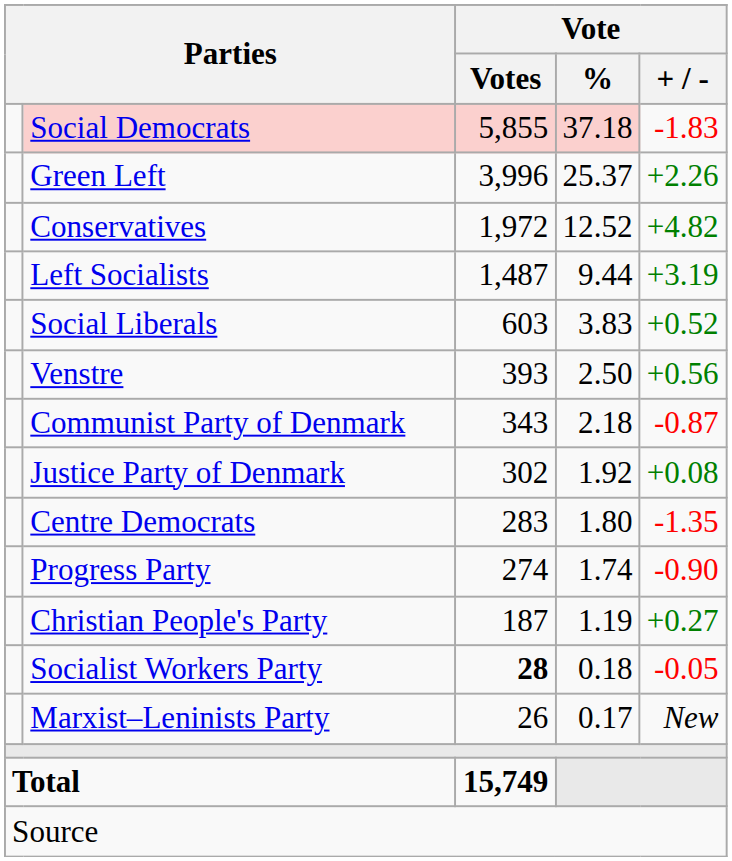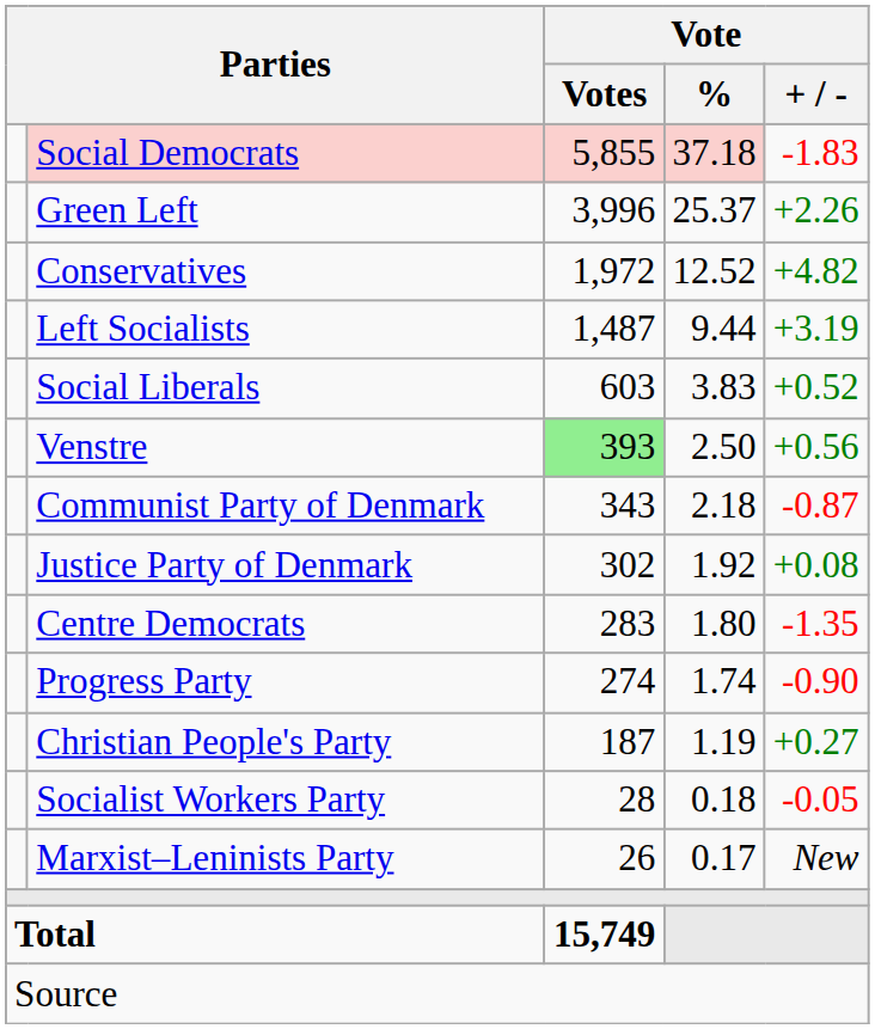Venstre | Vote / Votes: no background -> lightgreen background
Socialist Workers Party | Vote / Votes: bold -> normal
